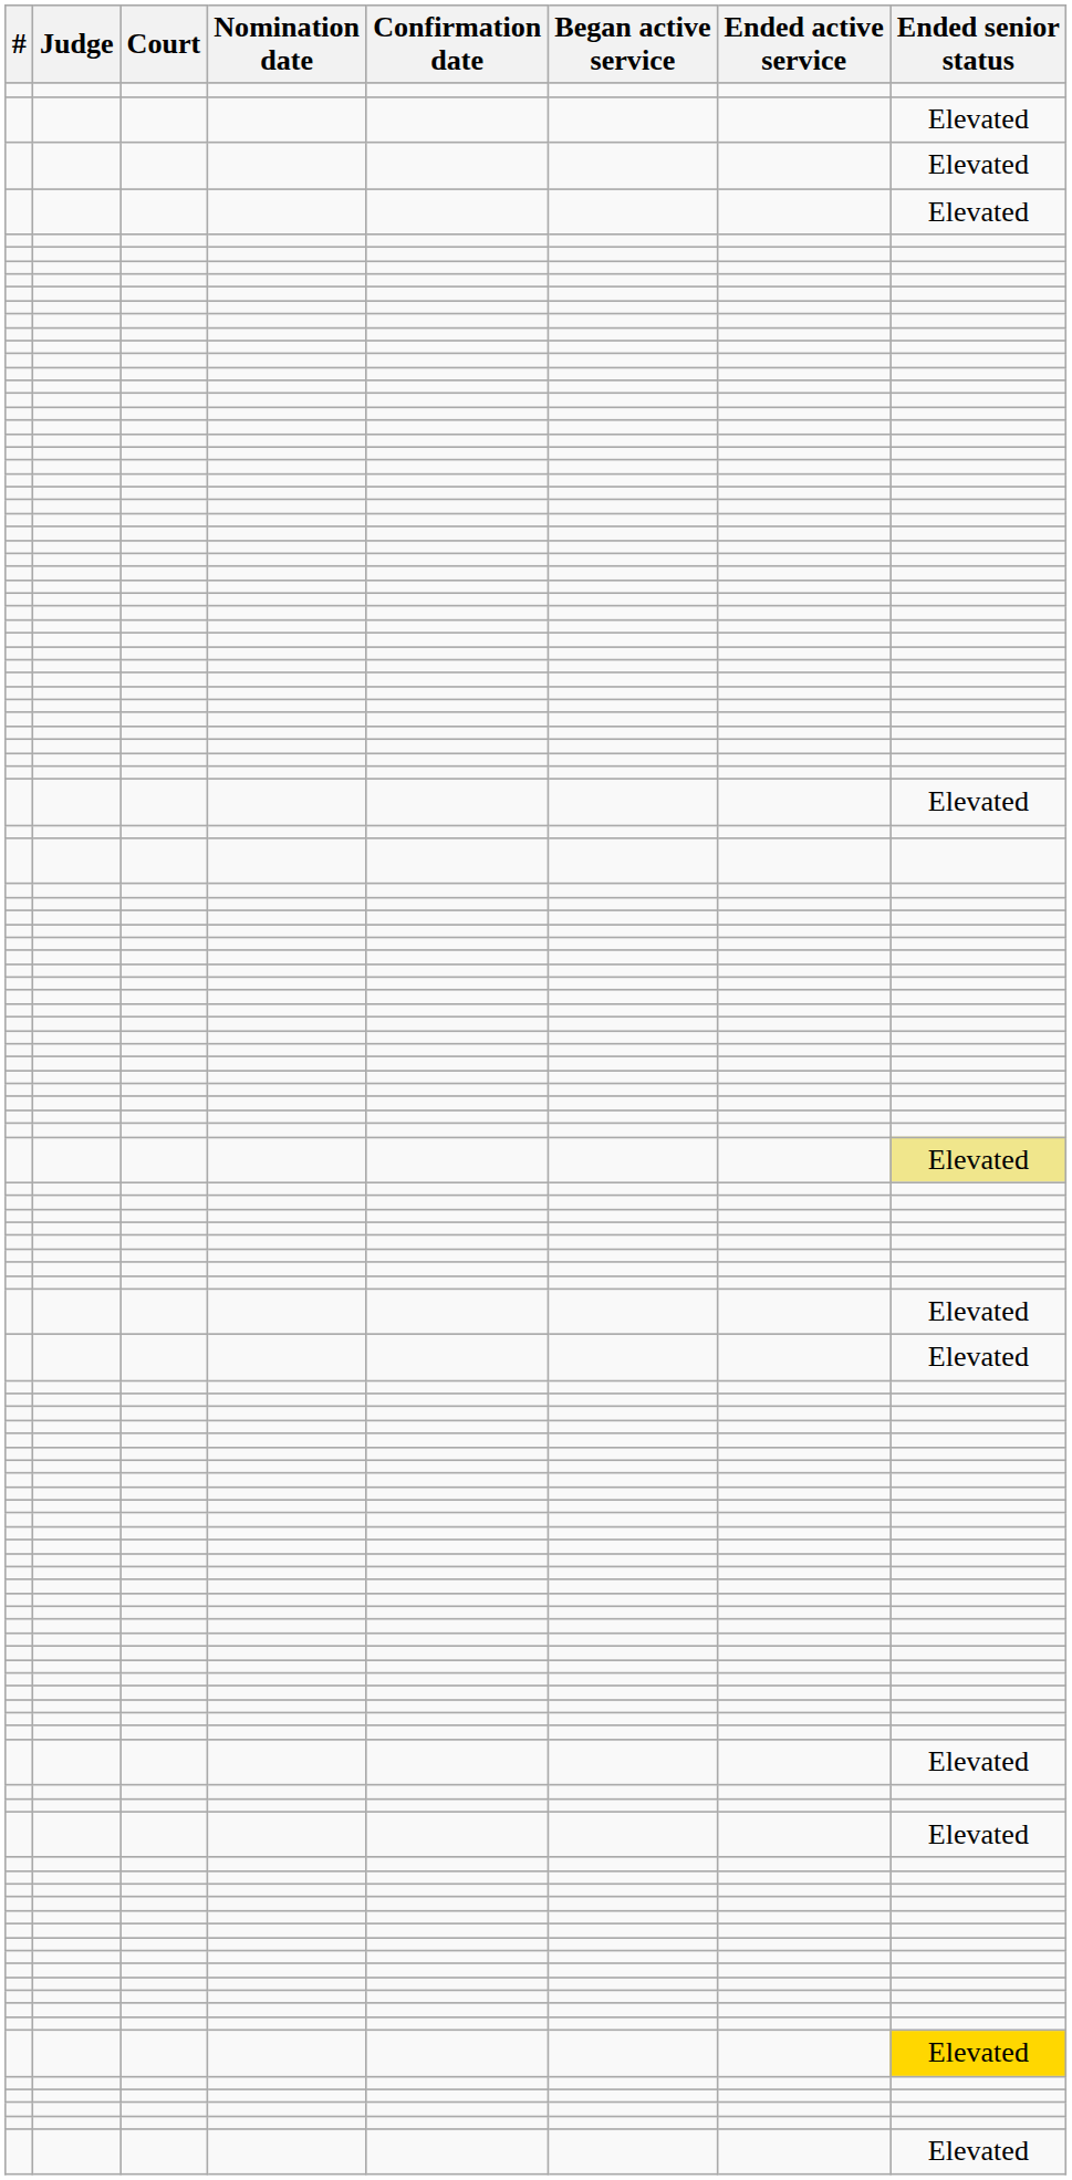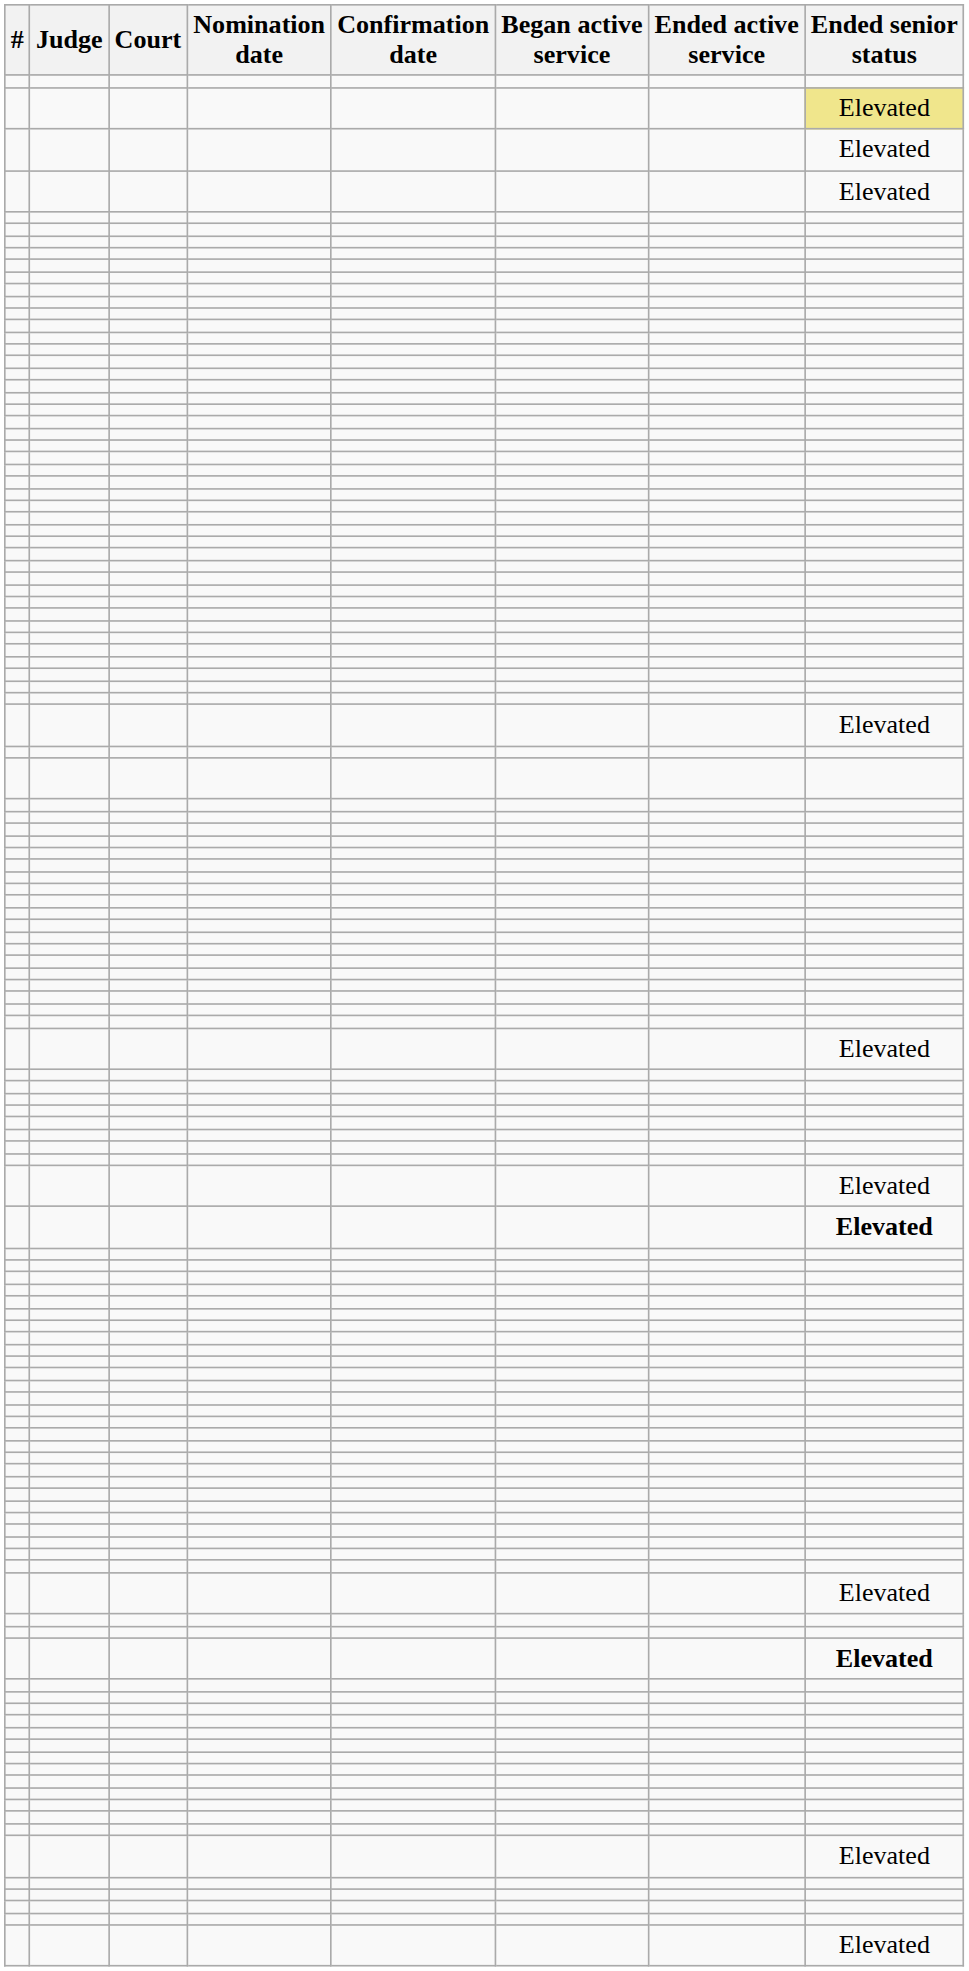row 3 | Ended senior status: no background -> khaki background
row 69 | Ended senior status: khaki background -> no background
row 79 | Ended senior status: normal -> bold
row 110 | Ended senior status: normal -> bold
row 124 | Ended senior status: gold background -> no background
